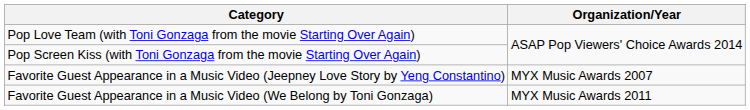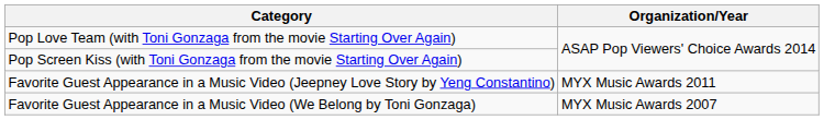row 4 | Organization/Year: MYX Music Awards 2007 -> MYX Music Awards 2011
row 5 | Organization/Year: MYX Music Awards 2011 -> MYX Music Awards 2007
